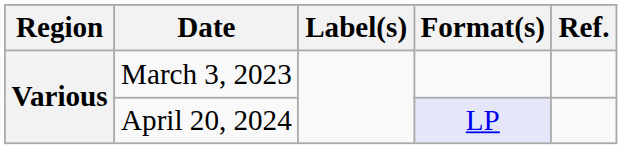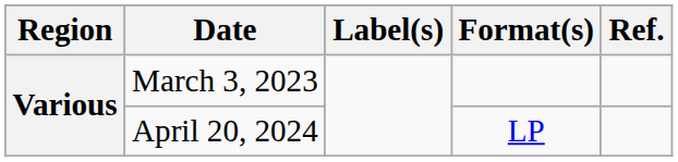April 20, 2024 | Format(s): lavender background -> no background
